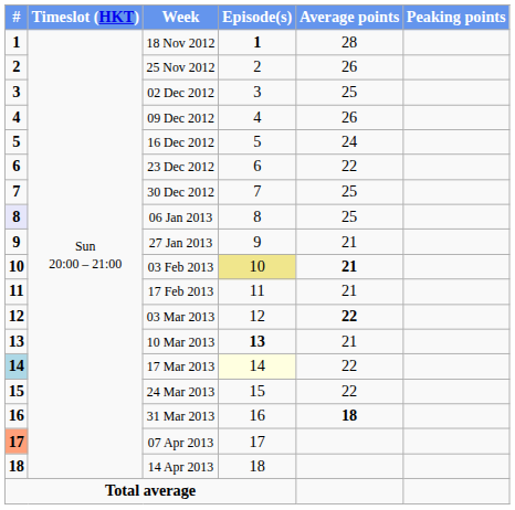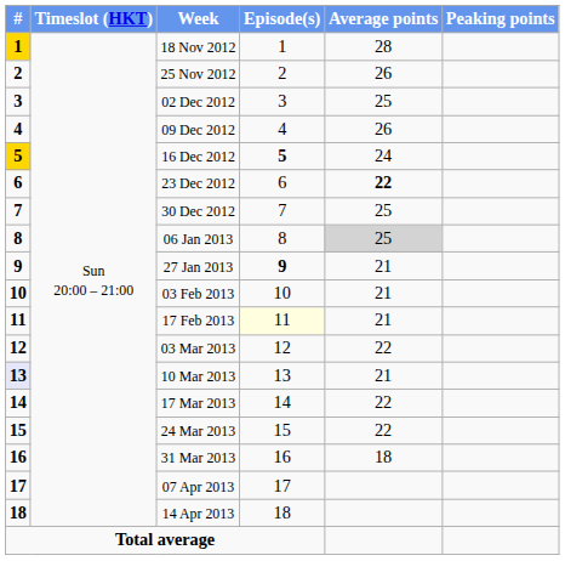18 Nov 2012 | #: no background -> gold background
18 Nov 2012 | Episode(s): bold -> normal
16 Dec 2012 | #: no background -> gold background
16 Dec 2012 | Episode(s): normal -> bold
23 Dec 2012 | Average points: normal -> bold
06 Jan 2013 | #: lavender background -> no background
06 Jan 2013 | Average points: no background -> lightgrey background
27 Jan 2013 | Episode(s): normal -> bold
03 Feb 2013 | Episode(s): khaki background -> no background
03 Feb 2013 | Average points: bold -> normal
17 Feb 2013 | Episode(s): no background -> lightyellow background
03 Mar 2013 | Average points: bold -> normal
10 Mar 2013 | #: no background -> lavender background
10 Mar 2013 | Episode(s): bold -> normal
17 Mar 2013 | #: lightblue background -> no background
17 Mar 2013 | Episode(s): lightyellow background -> no background
31 Mar 2013 | Average points: bold -> normal
07 Apr 2013 | #: lightsalmon background -> no background
